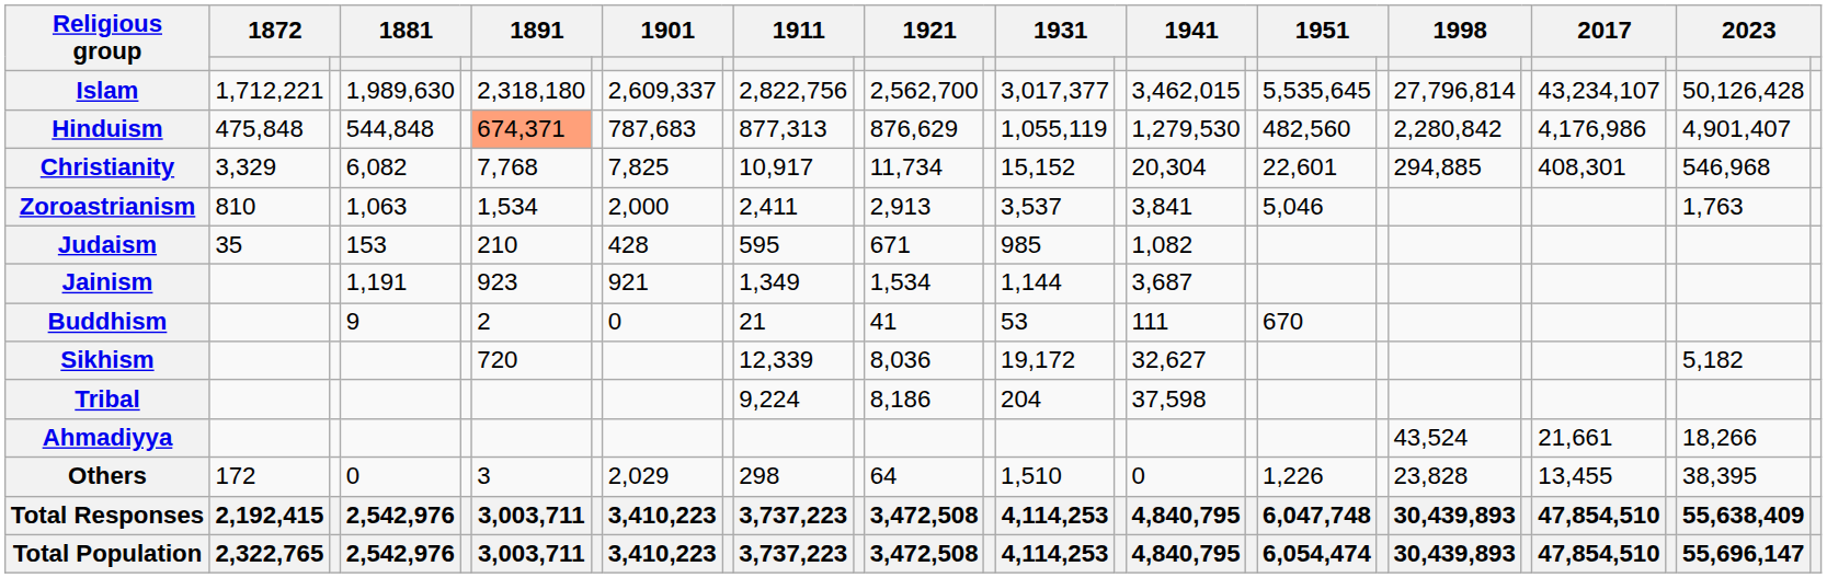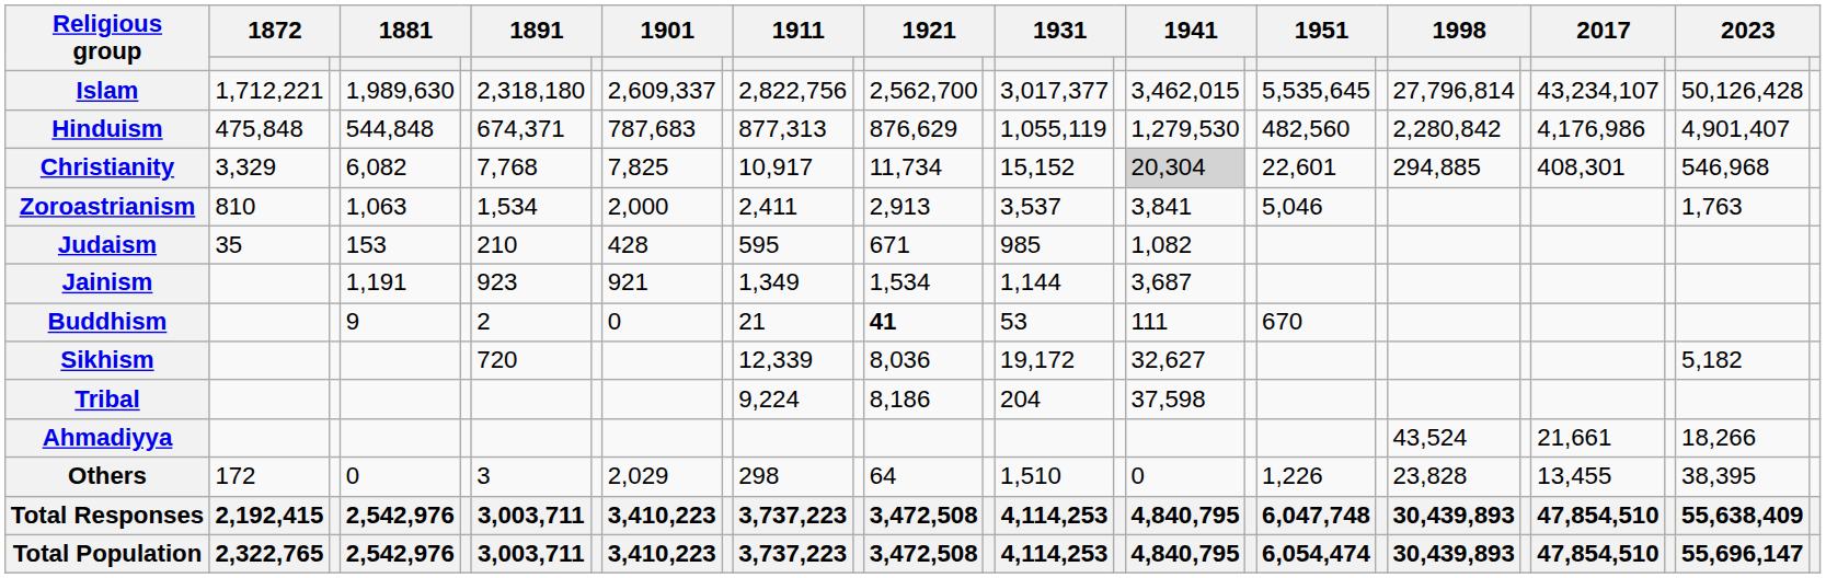Hinduism | column 6: lightsalmon background -> no background
Christianity | column 16: no background -> lightgrey background
Buddhism | column 12: normal -> bold
